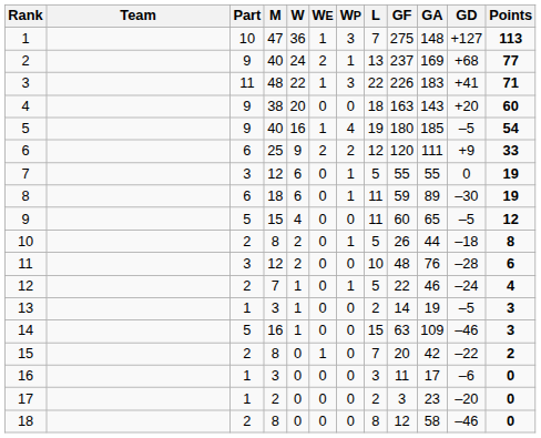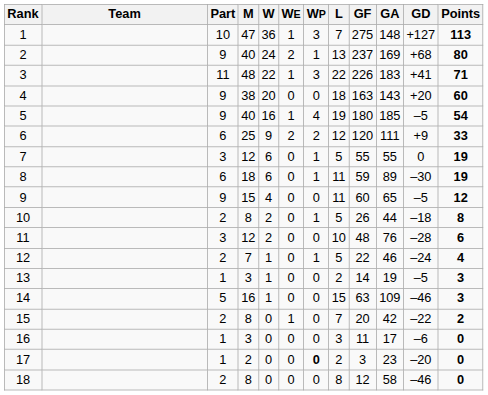row 3 | Points: 77 -> 80
row 10 | Part: 5 -> 9
row 18 | WP: normal -> bold
